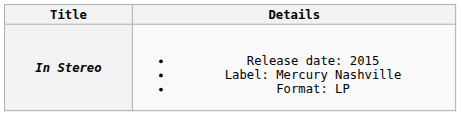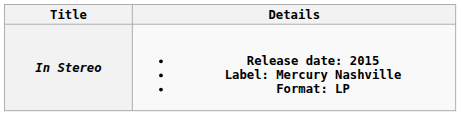In Stereo | Details: normal -> bold
